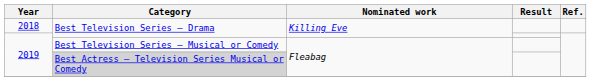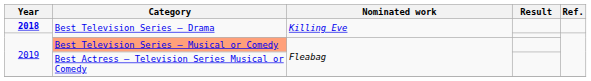2018 / Best Television Series – Drama | Year: normal -> bold
Best Television Series – Musical or Comedy | Category: no background -> lightsalmon background
Best Actress – Television Series Musical or Comedy | Category: lightgrey background -> no background
